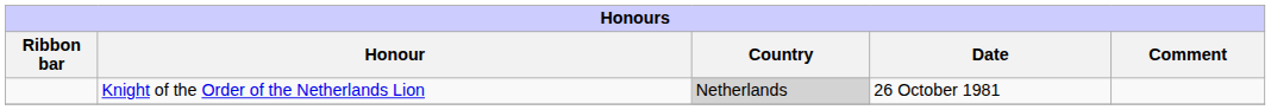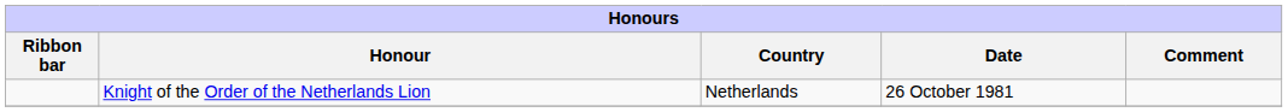Knight of the Order of the Netherlands Lion | Country: lightgrey background -> no background
